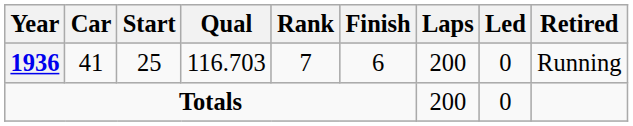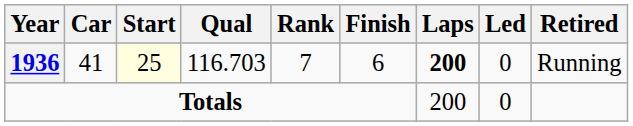1936 | Start: no background -> lightyellow background
1936 | Laps: normal -> bold
